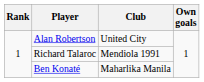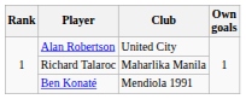Richard Talaroc | Club: Mendiola 1991 -> Maharlika Manila
Ben Konaté | Club: Maharlika Manila -> Mendiola 1991
